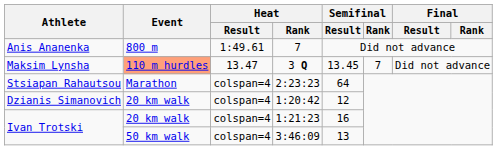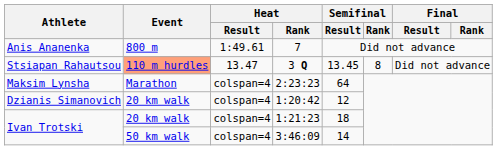3 Q | Athlete: Maksim Lynsha -> Stsiapan Rahautsou
3 Q | Semifinal / Rank: 7 -> 8
2:23:23 | Athlete: Stsiapan Rahautsou -> Maksim Lynsha
1:21:23 | Semifinal / Result: 16 -> 18
3:46:09 | Semifinal / Result: 13 -> 14
